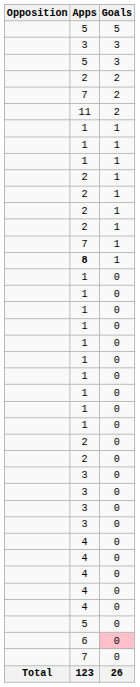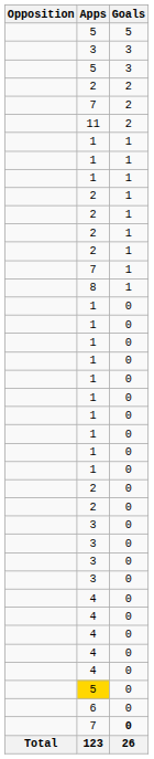8 | Apps: bold -> normal
5 / 0 | Apps: no background -> gold background
6 | Goals: pink background -> no background
7 / 0 | Goals: normal -> bold
